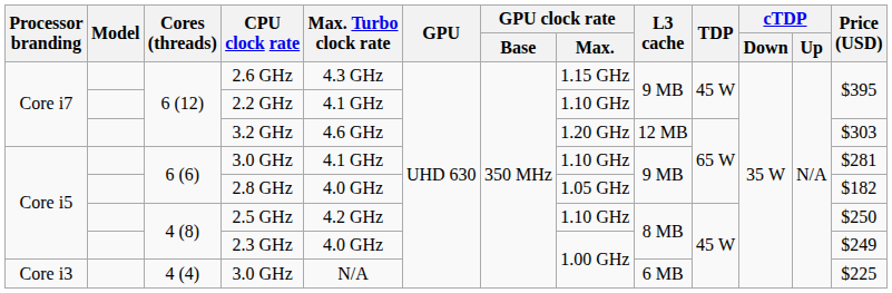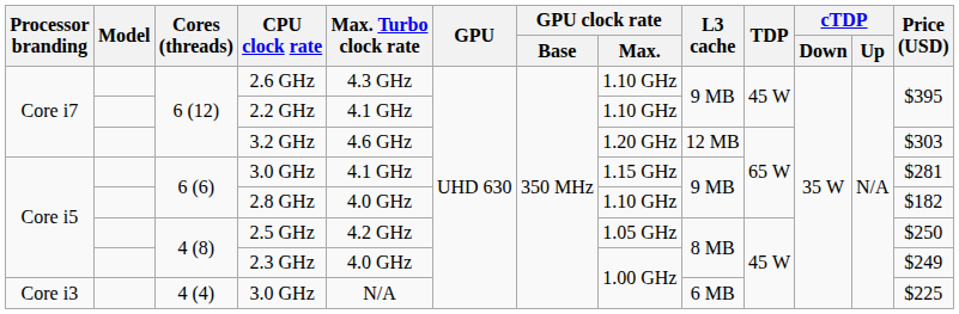2.6 GHz | GPU clock rate / Max.: 1.15 GHz -> 1.10 GHz
6 (6) / 3.0 GHz | GPU clock rate / Max.: 1.10 GHz -> 1.15 GHz
2.8 GHz | GPU clock rate / Max.: 1.05 GHz -> 1.10 GHz
2.5 GHz | GPU clock rate / Max.: 1.10 GHz -> 1.05 GHz
